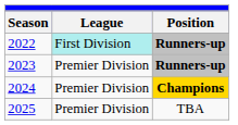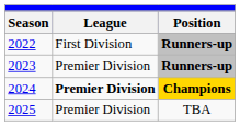2022 | League: paleturquoise background -> no background
2024 | League: normal -> bold
